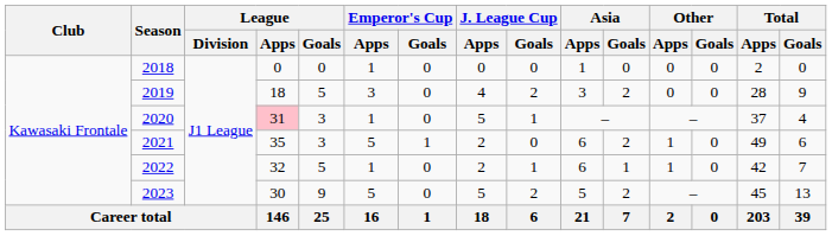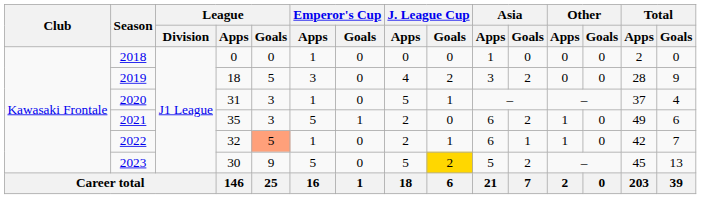2020 | League / Apps: pink background -> no background
2022 | League / Goals: no background -> lightsalmon background
2023 | J. League Cup / Goals: no background -> gold background
